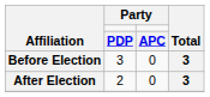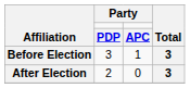Before Election | column 3: 0 -> 1
